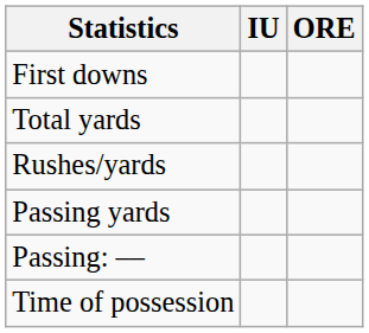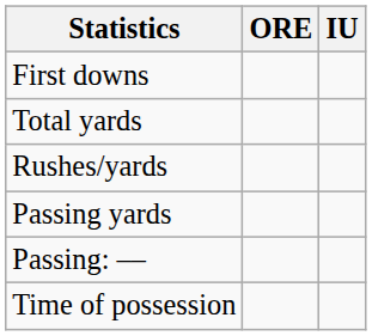columns swapped: IU <-> ORE
